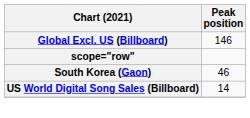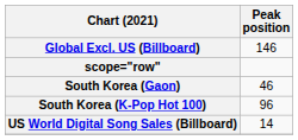+ row: South Korea (K-Pop Hot 100) | 96
